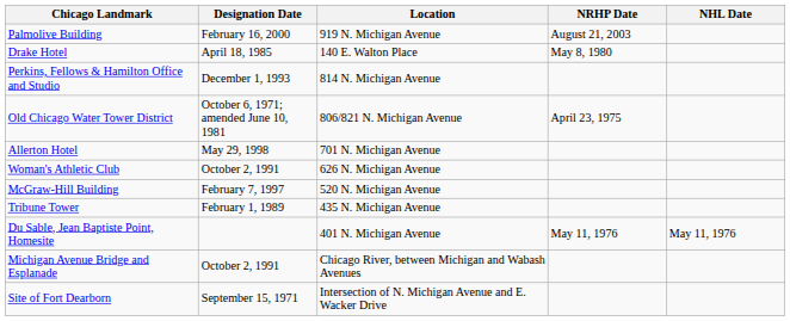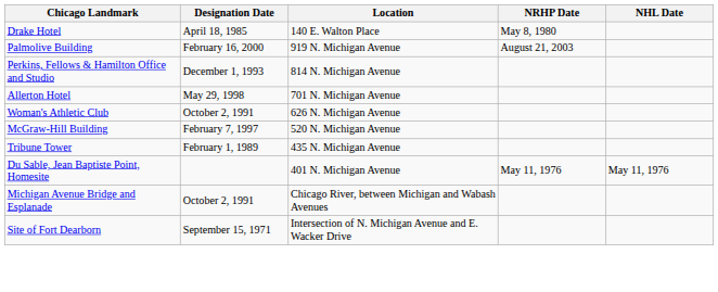rows swapped: Drake Hotel <-> Palmolive Building
- row: Old Chicago Water Tower District | October 6, 1971; amended June 10, 1981 | 806/821 N. Michigan Avenue | April 23, 1975
